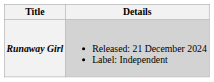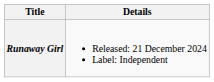Runaway Girl | Details: lightgrey background -> no background
